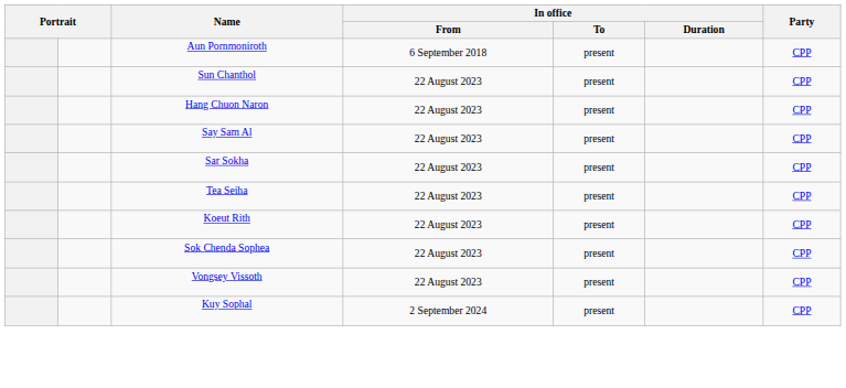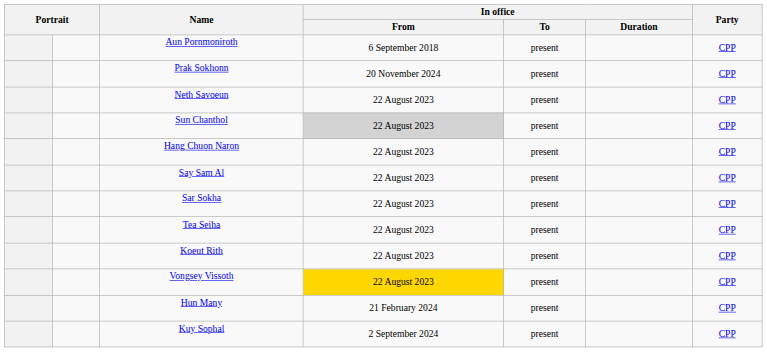+ row: Prak Sokhonn | 20 November 2024 | present | CPP
+ row: Neth Savoeun | 22 August 2023 | present | CPP
Sun Chanthol | In office / From: no background -> lightgrey background
- row: Sok Chenda Sophea | 22 August 2023 | present | CPP
Vongsey Vissoth | In office / From: no background -> gold background
+ row: Hun Many | 21 February 2024 | present | CPP
